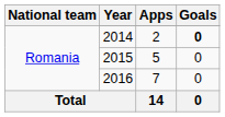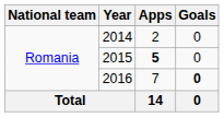2014 | Goals: bold -> normal
2015 | Apps: normal -> bold
2016 | Goals: normal -> bold
